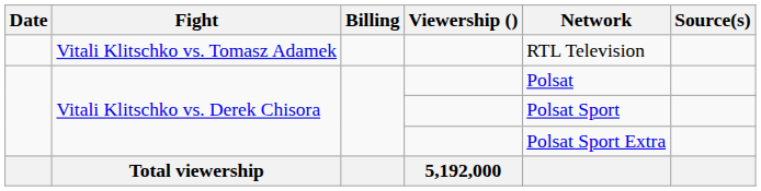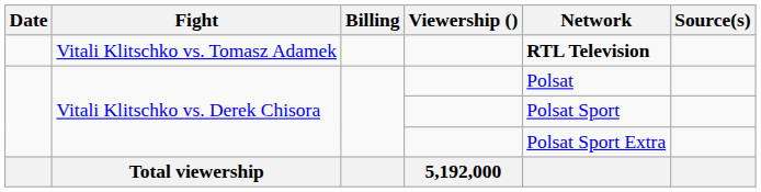Vitali Klitschko vs. Tomasz Adamek | Network: normal -> bold
